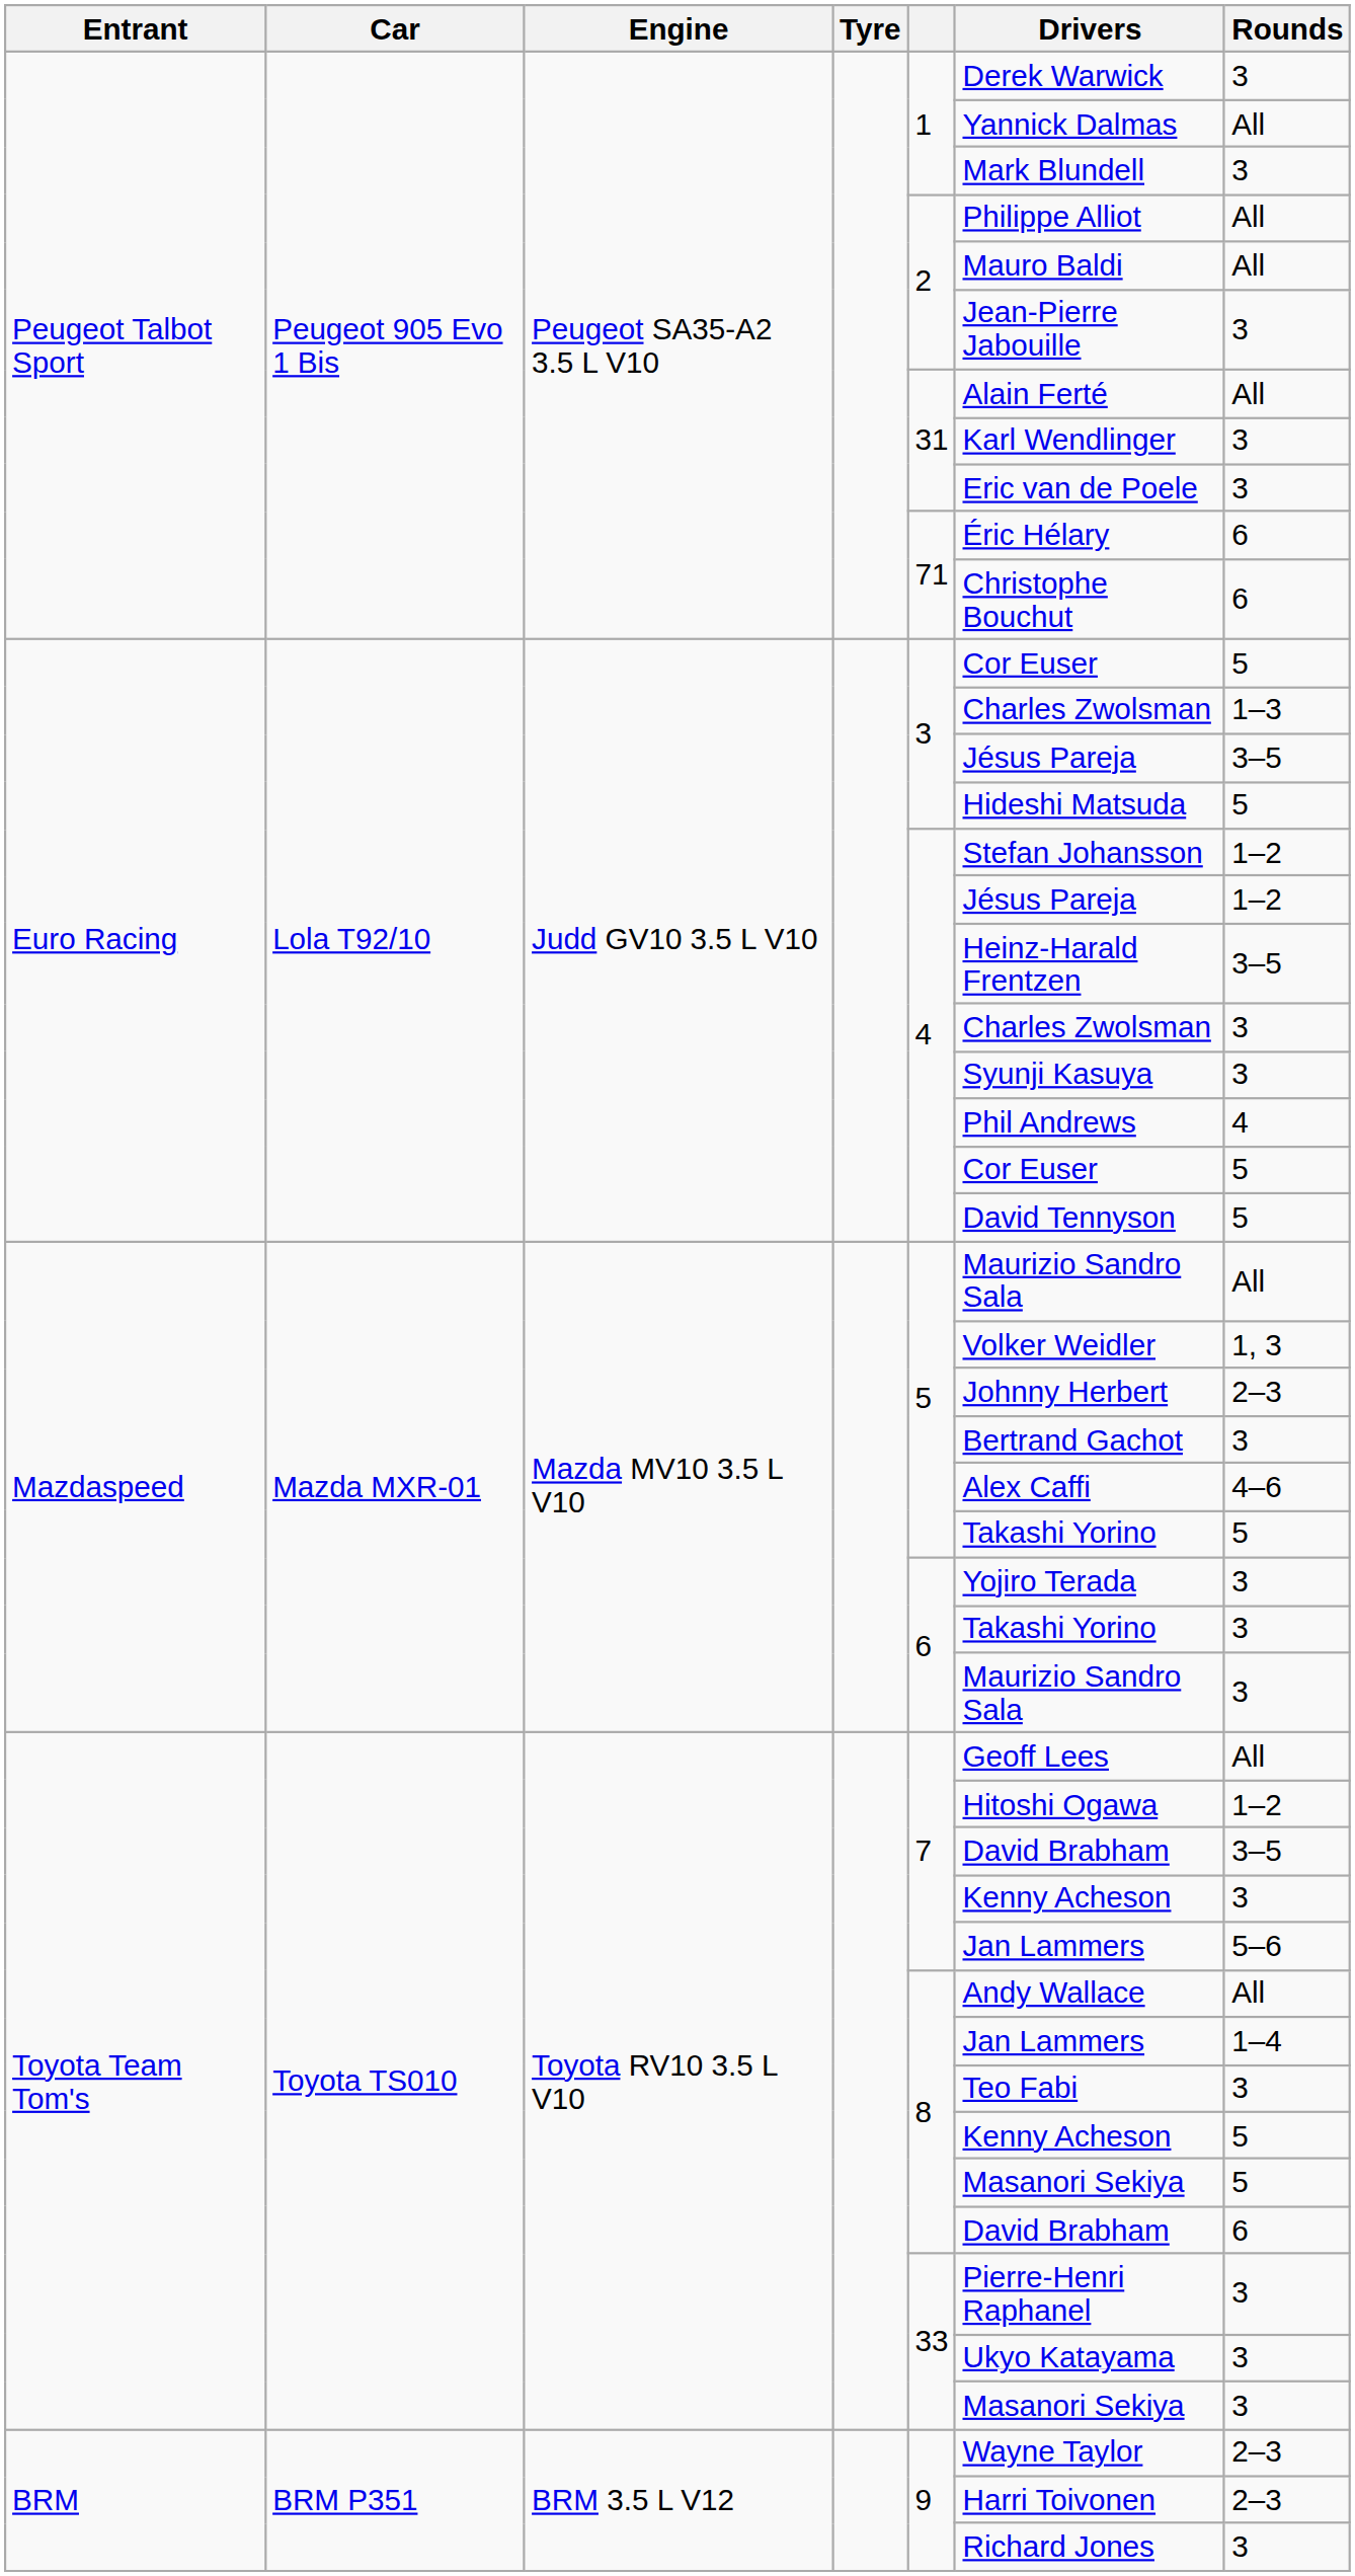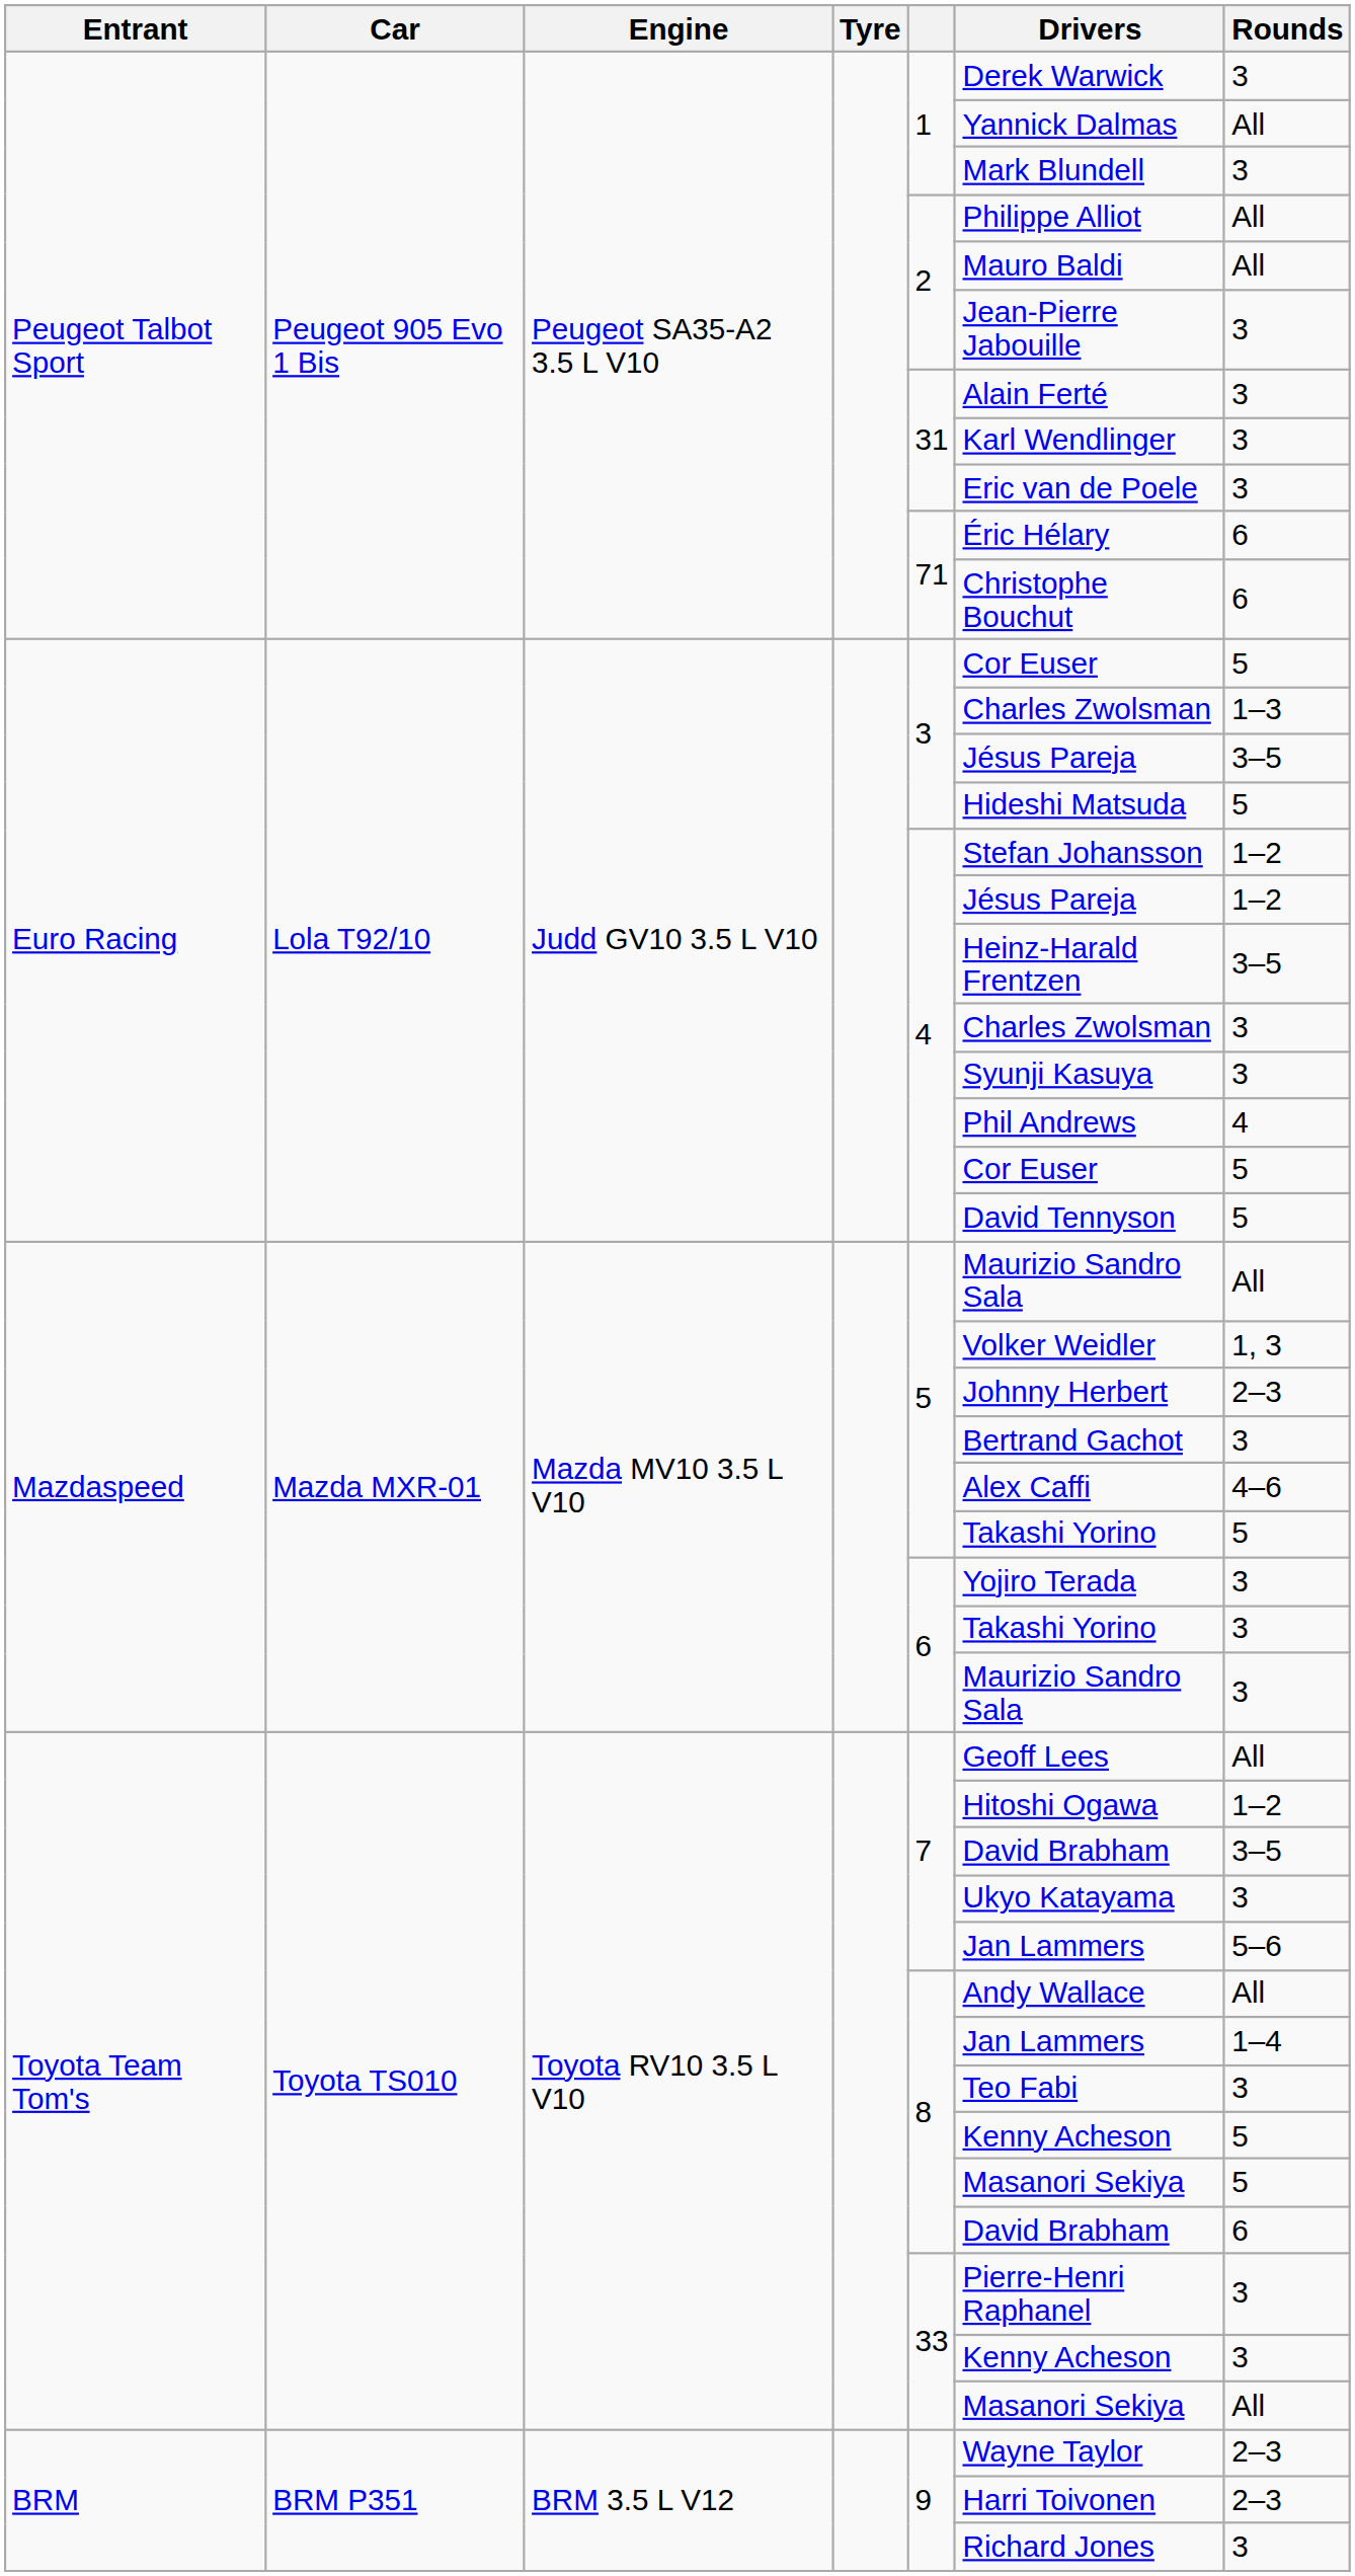row 8 | Rounds: All -> 3
row 37 | Drivers: Kenny Acheson -> Ukyo Katayama
row 46 | Drivers: Ukyo Katayama -> Kenny Acheson
row 47 | Rounds: 3 -> All
